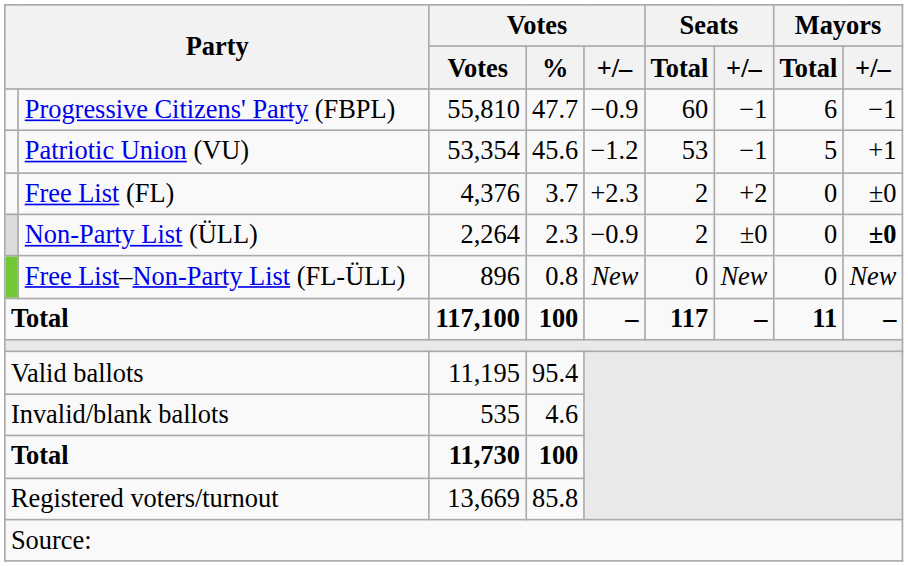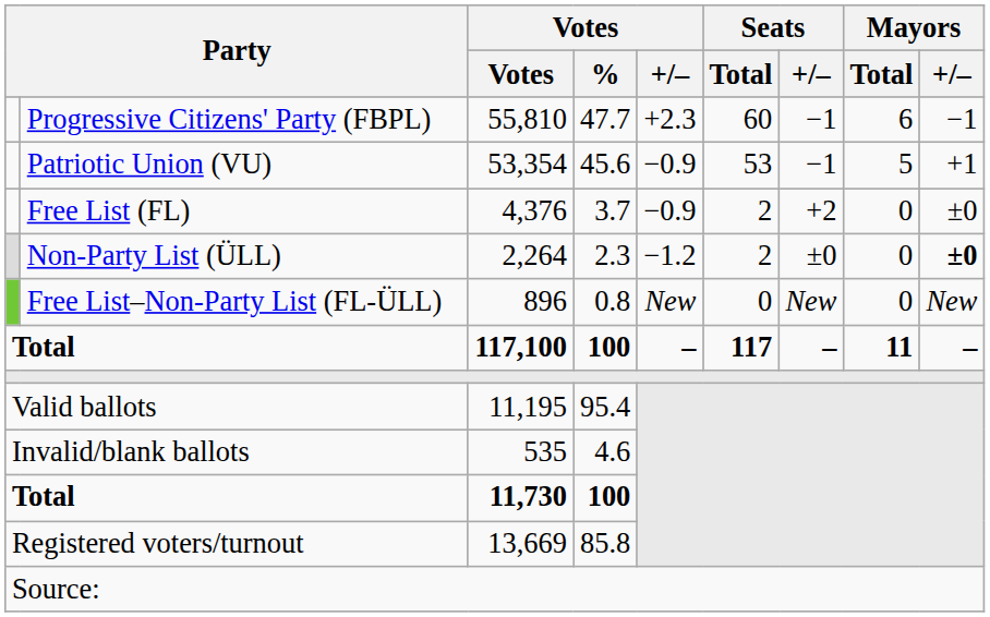Progressive Citizens' Party (FBPL) | Votes / +/–: −0.9 -> +2.3
Patriotic Union (VU) | Votes / +/–: −1.2 -> −0.9
Free List (FL) | Votes / +/–: +2.3 -> −0.9
Non-Party List (ÜLL) | Votes / +/–: −0.9 -> −1.2
